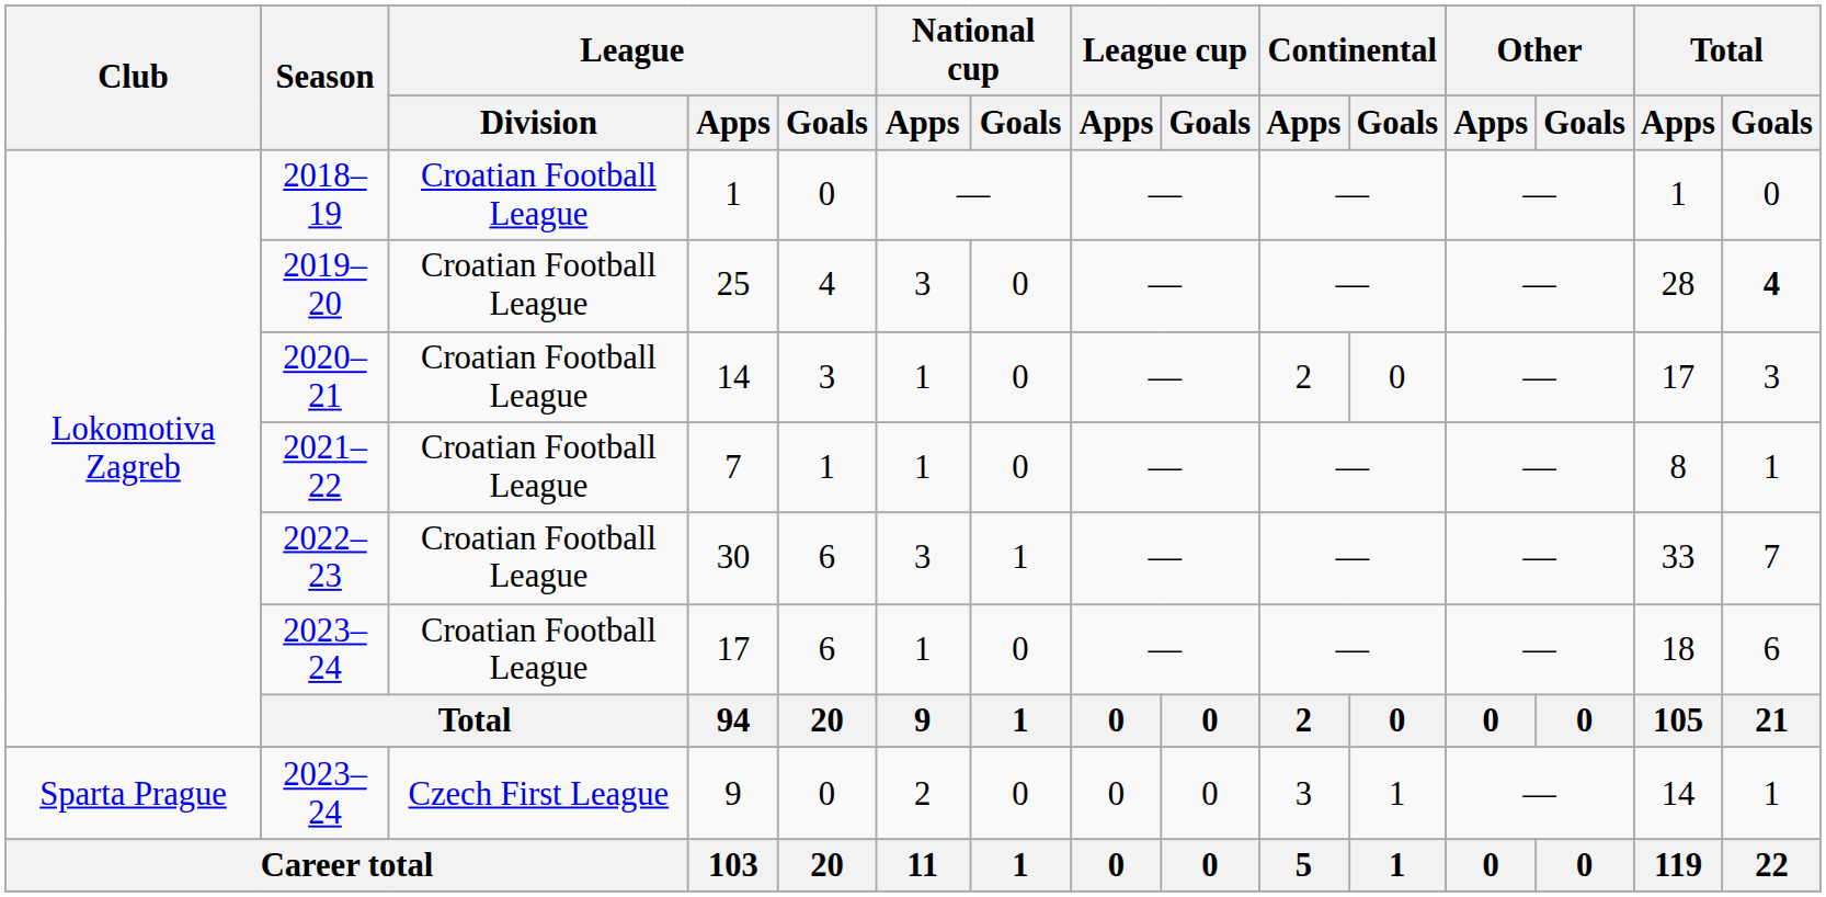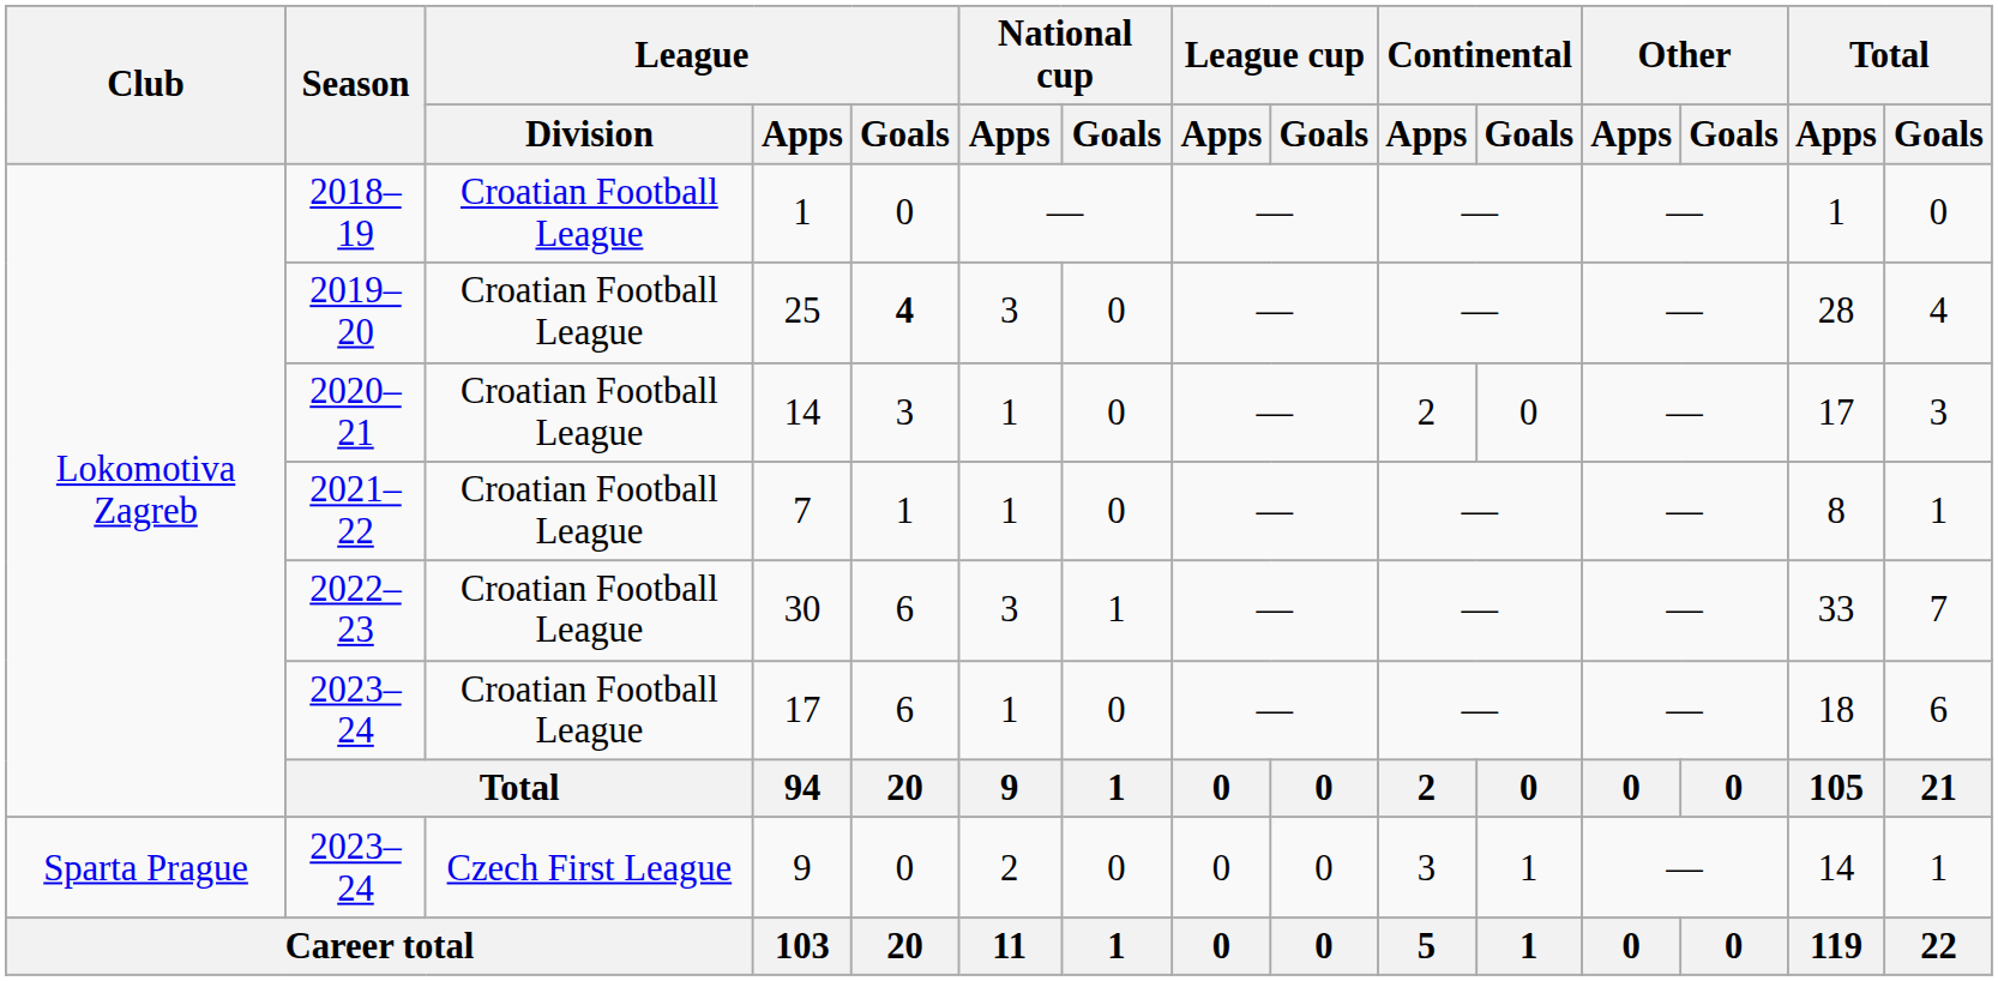25 | League / Goals: normal -> bold
25 | Total / Goals: bold -> normal
